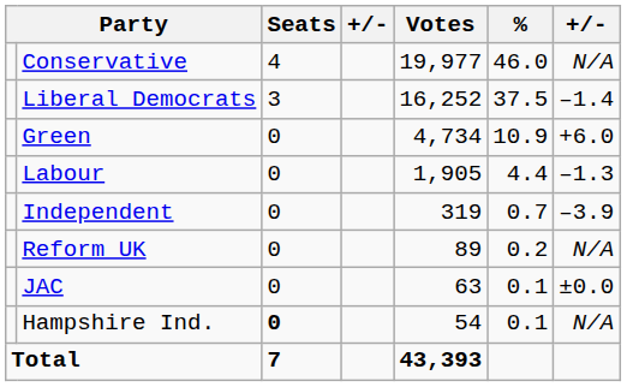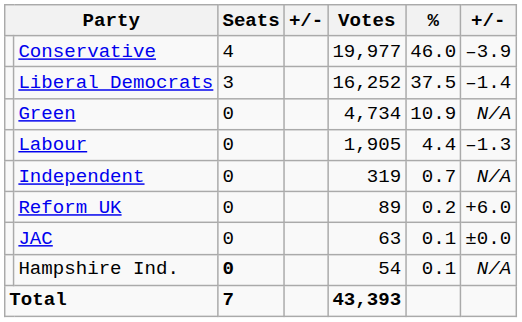Conservative | column 7: N/A -> –3.9
Green | column 7: +6.0 -> N/A
Independent | column 7: –3.9 -> N/A
Reform UK | column 7: N/A -> +6.0
